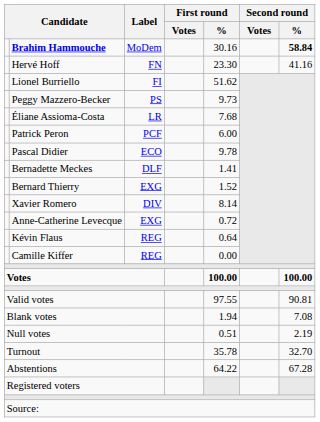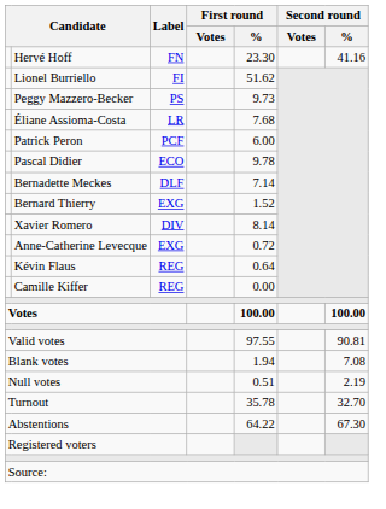- row: Brahim Hammouche | MoDem | 30.16 | 58.84
Bernadette Meckes | First round / %: 1.41 -> 7.14
Abstentions | Second round / %: 67.28 -> 67.30
